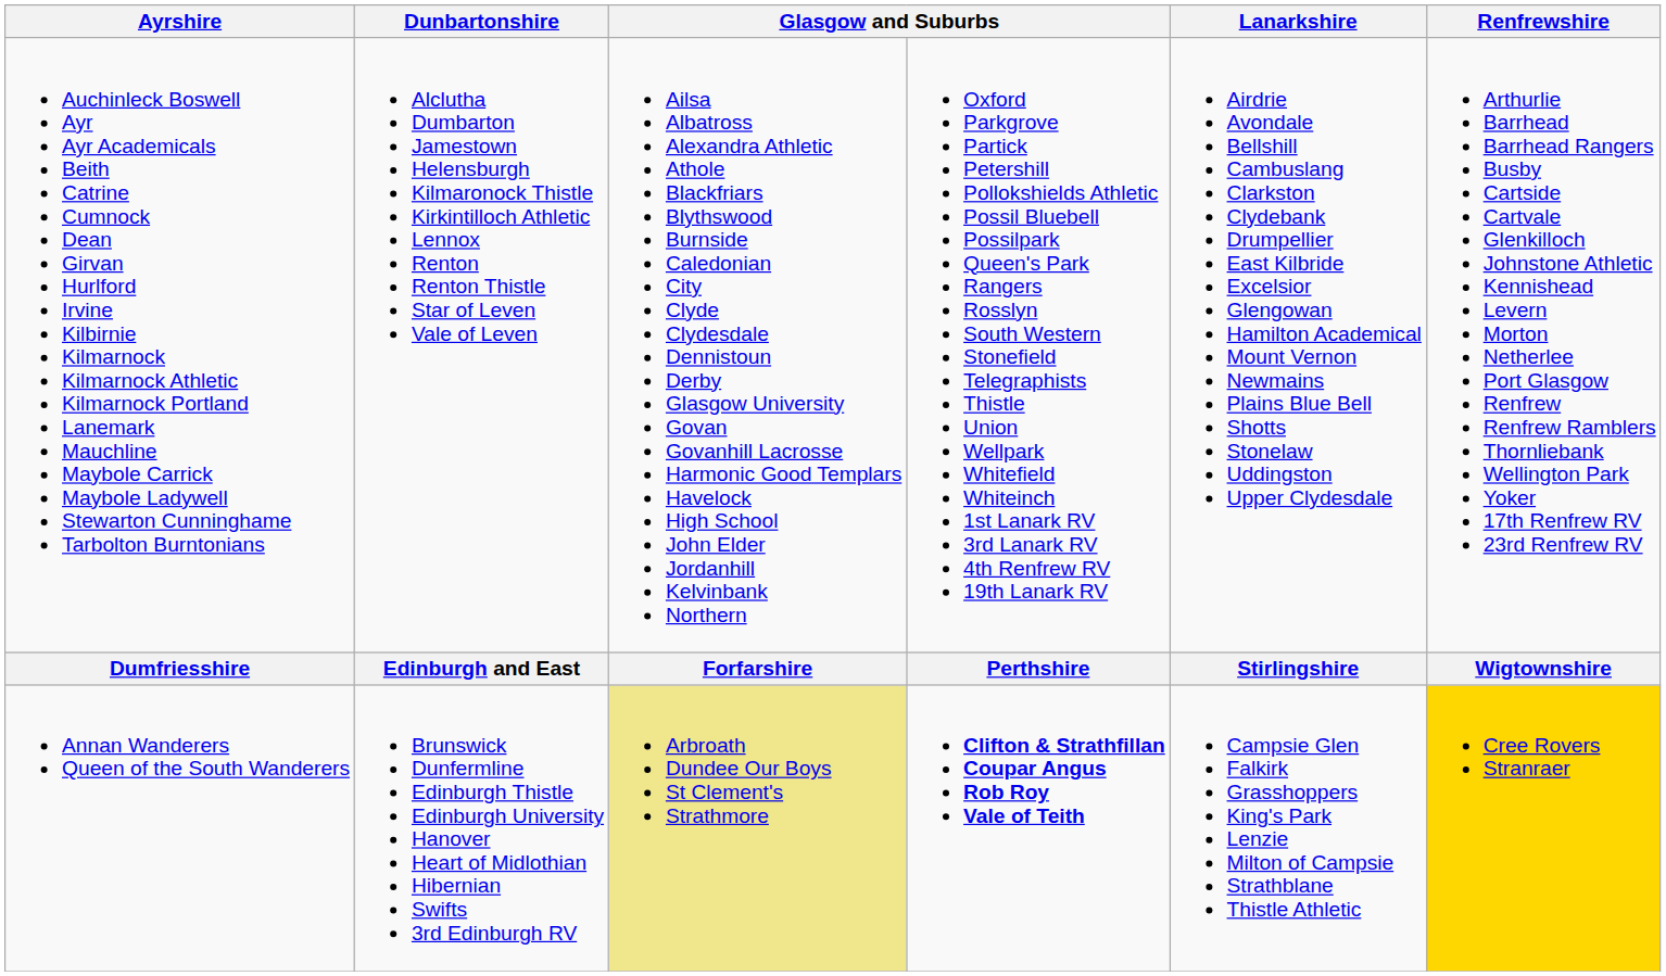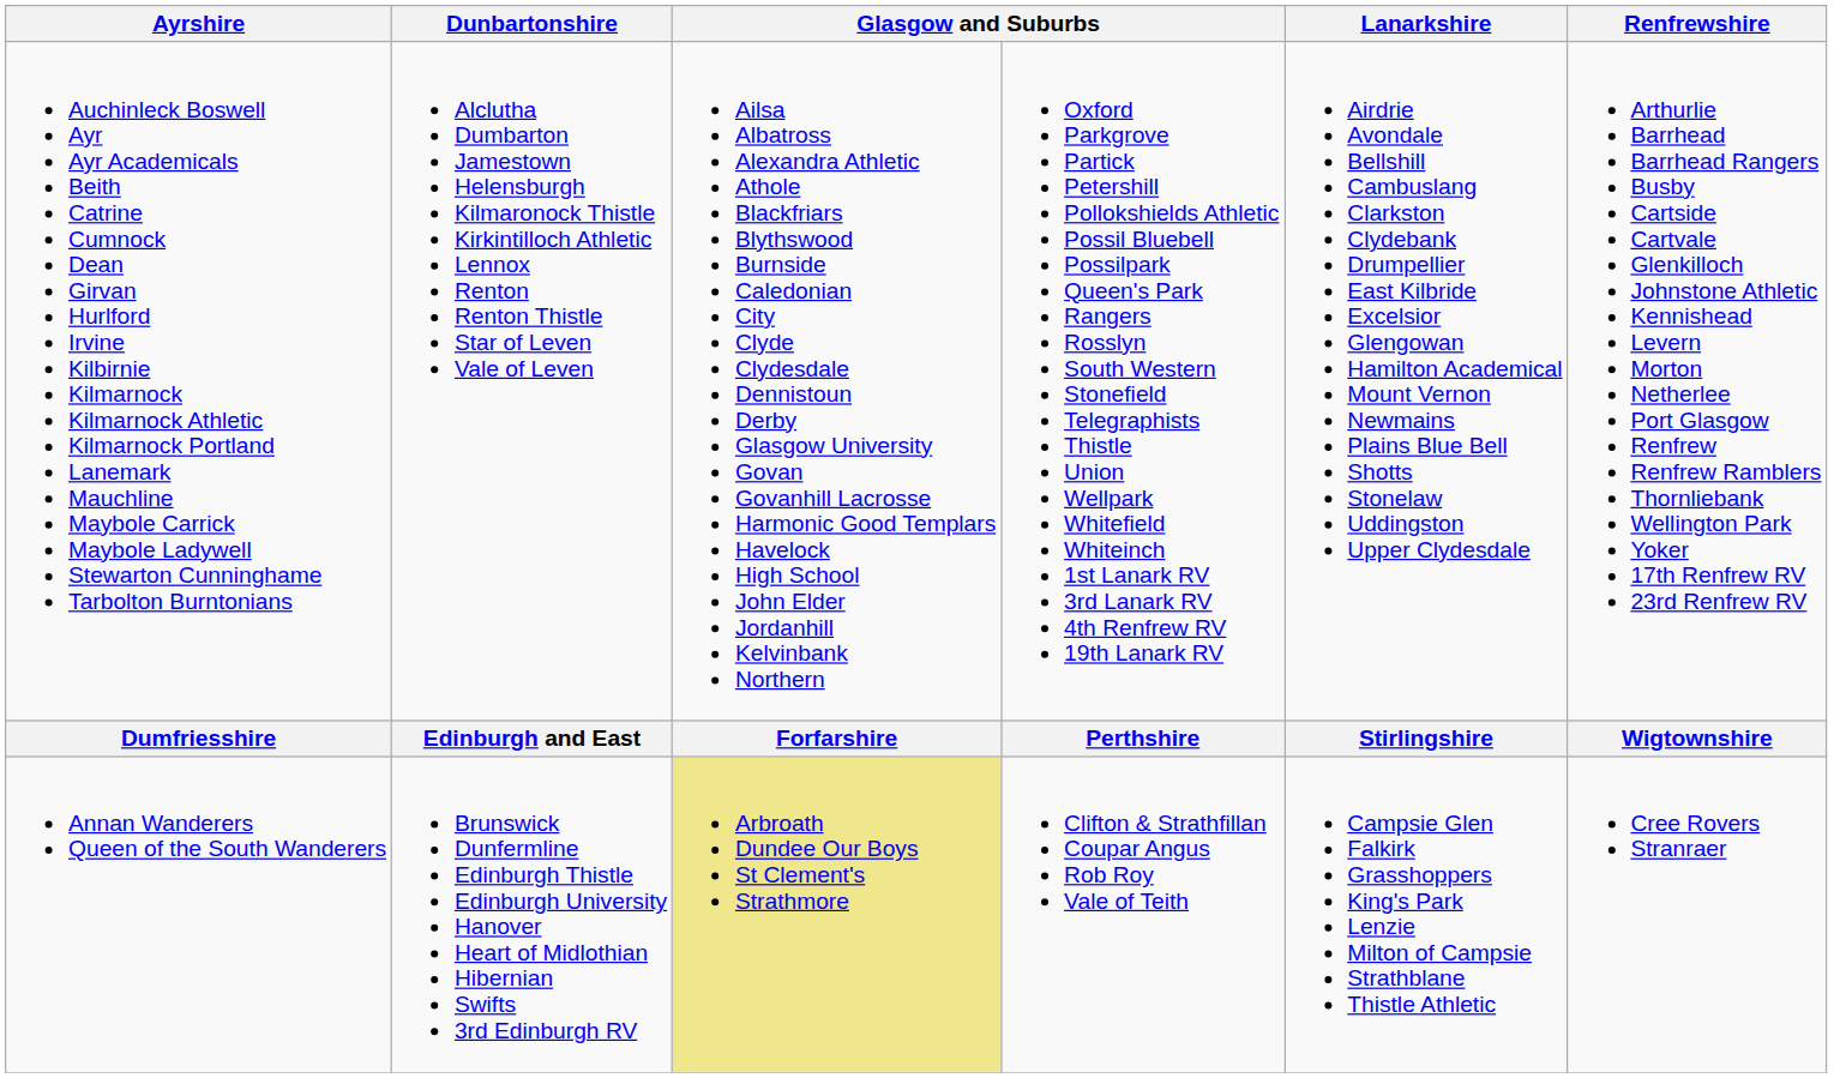Annan Wanderers Queen of the South Wanderers | column 4: bold -> normal
Annan Wanderers Queen of the South Wanderers | Renfrewshire: gold background -> no background
